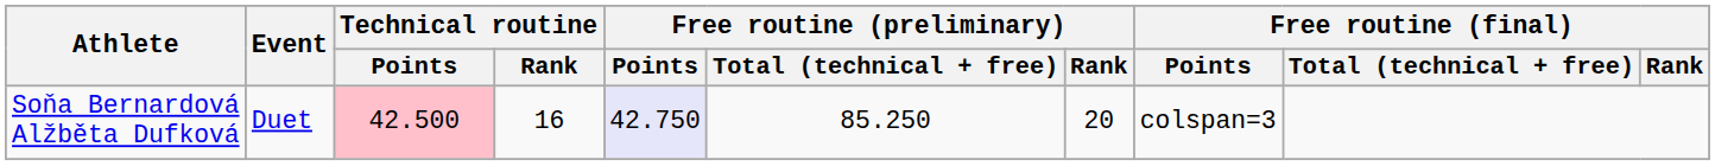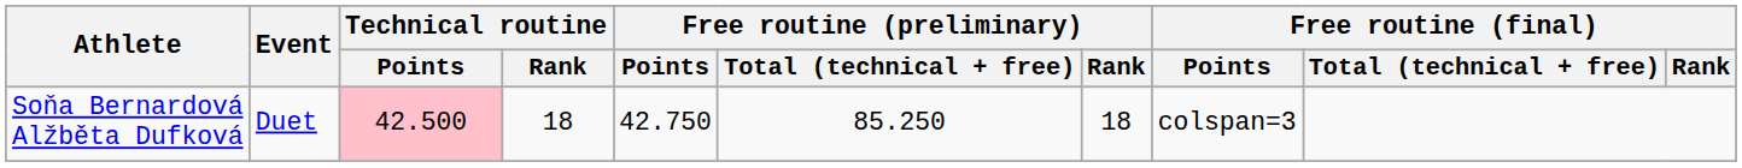Soňa Bernardová Alžběta Dufková | Technical routine / Rank: 16 -> 18
Soňa Bernardová Alžběta Dufková | Free routine (preliminary) / Points: lavender background -> no background
Soňa Bernardová Alžběta Dufková | Free routine (preliminary) / Rank: 20 -> 18
